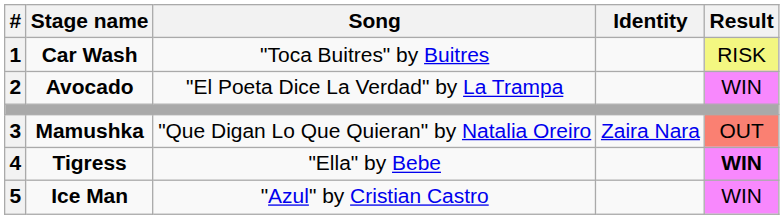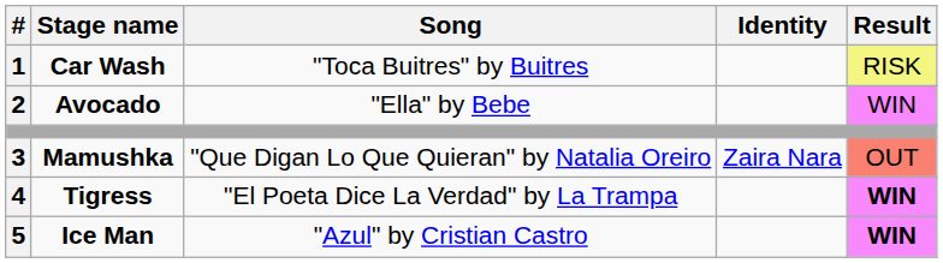Avocado | Song: "El Poeta Dice La Verdad" by La Trampa -> "Ella" by Bebe
Tigress | Song: "Ella" by Bebe -> "El Poeta Dice La Verdad" by La Trampa
Ice Man | Result: normal -> bold
